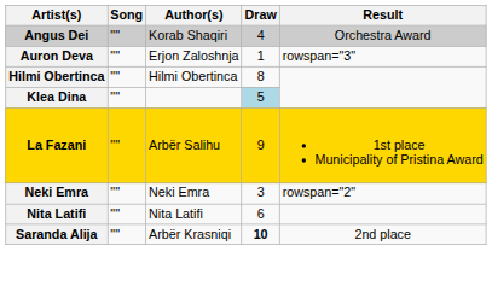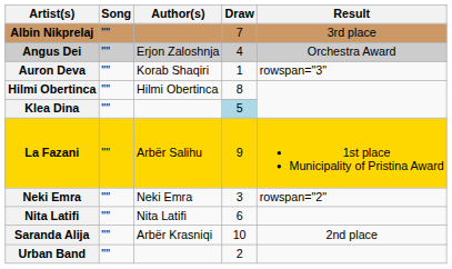+ row: Albin Nikprelaj | "" | 7 | 3rd place
Angus Dei | Author(s): Korab Shaqiri -> Erjon Zaloshnja
Auron Deva | Author(s): Erjon Zaloshnja -> Korab Shaqiri
Saranda Alija | Draw: bold -> normal
+ row: Urban Band | "" | 2
